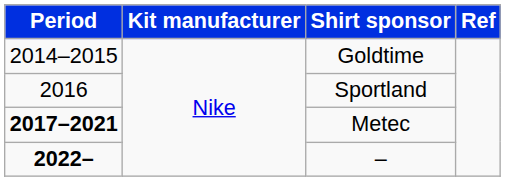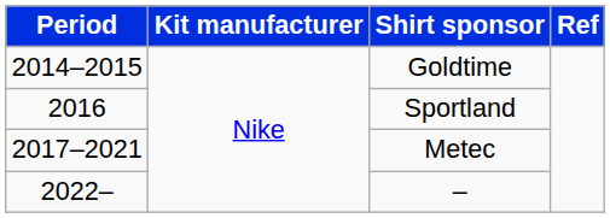Metec | Period: bold -> normal
– | Period: bold -> normal
